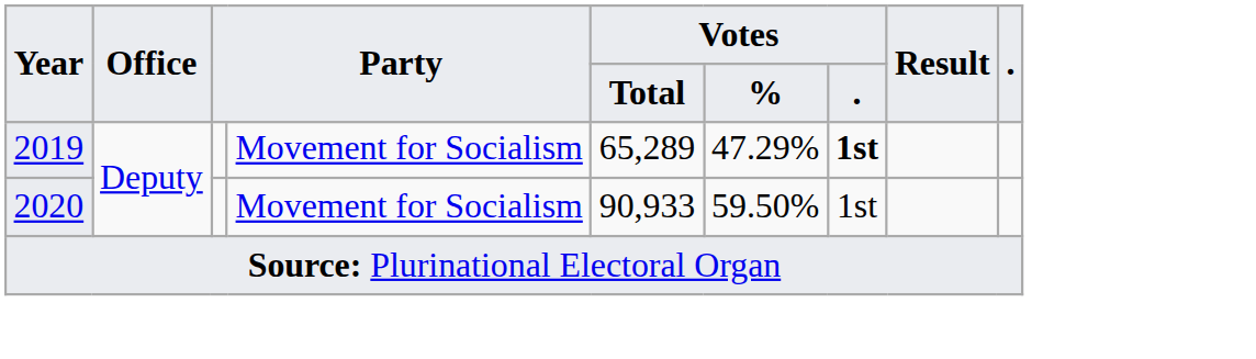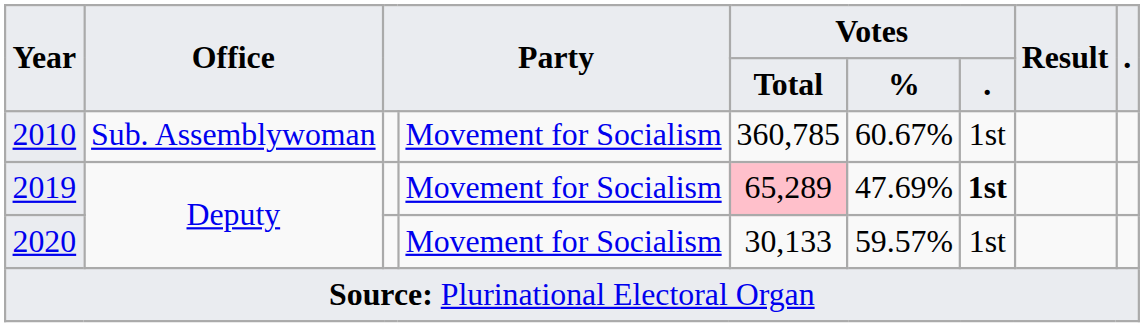+ row: 2010 | Sub. Assemblywoman | Movement for Socialism | 360,785 | 60.67% | 1st
2019 | Votes / Total: no background -> pink background
2019 | Votes / %: 47.29% -> 47.69%
2020 | Votes / Total: 90,933 -> 30,133
2020 | Votes / %: 59.50% -> 59.57%
